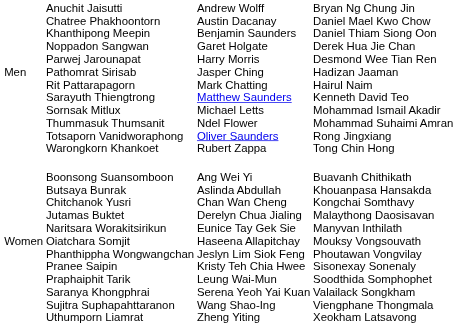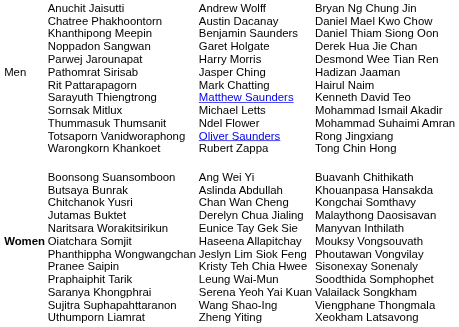Women | column 1: normal -> bold
